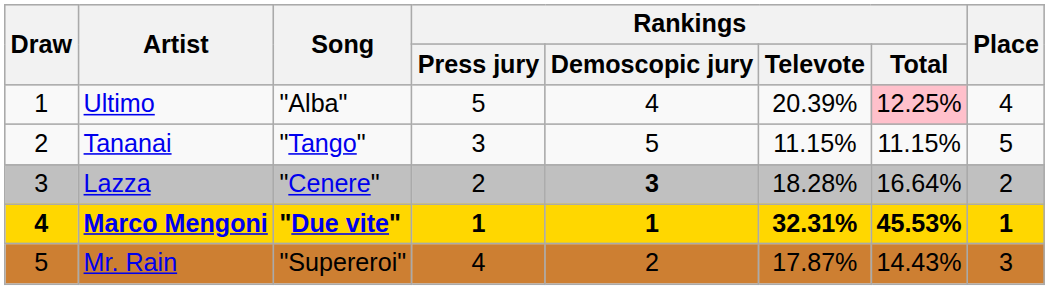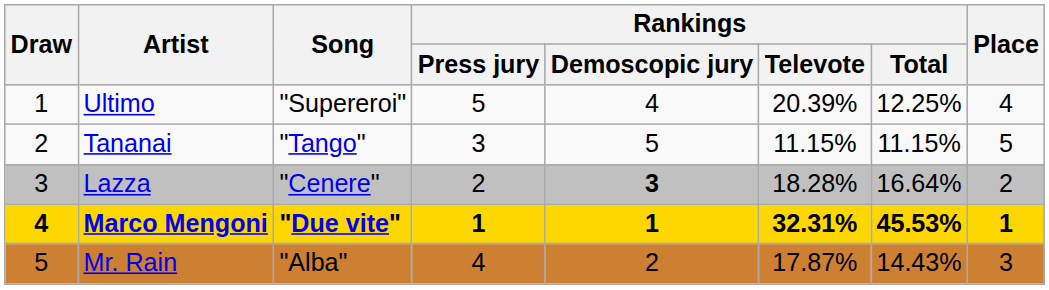Ultimo | Song: "Alba" -> "Supereroi"
Ultimo | Rankings / Total: pink background -> no background
Mr. Rain | Song: "Supereroi" -> "Alba"
